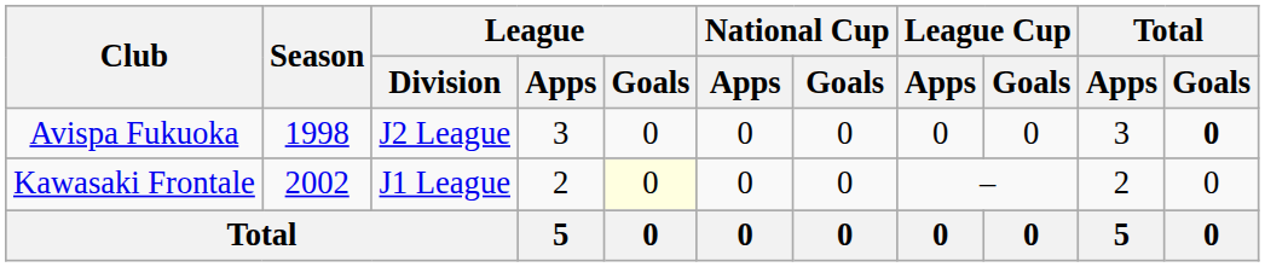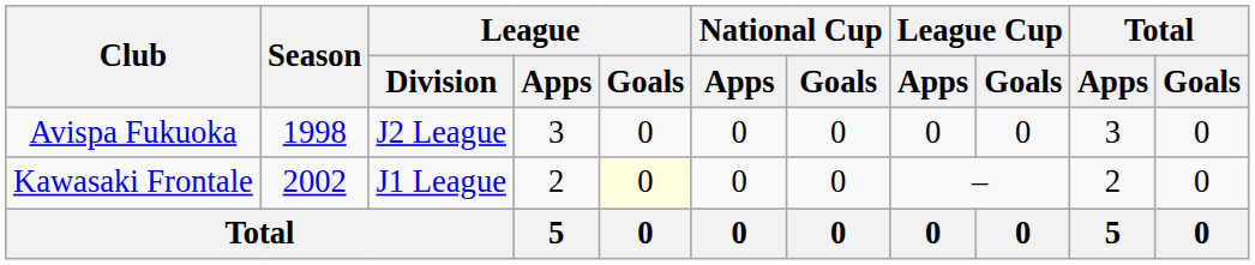Avispa Fukuoka | Total / Goals: bold -> normal
